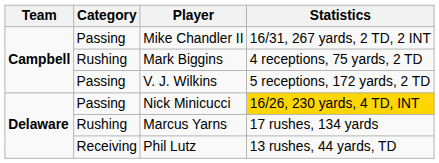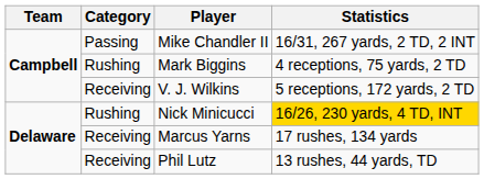V. J. Wilkins | Category: Passing -> Receiving
Nick Minicucci | Category: Passing -> Rushing
Marcus Yarns | Category: Rushing -> Receiving
